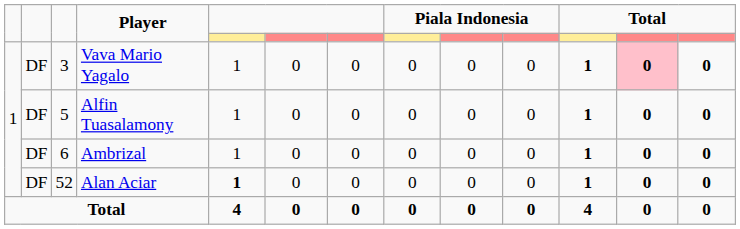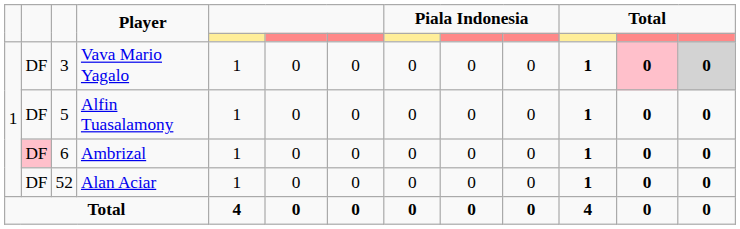Vava Mario Yagalo | column 13: no background -> lightgrey background
Ambrizal | column 2: no background -> pink background
Alan Aciar | column 5: bold -> normal
